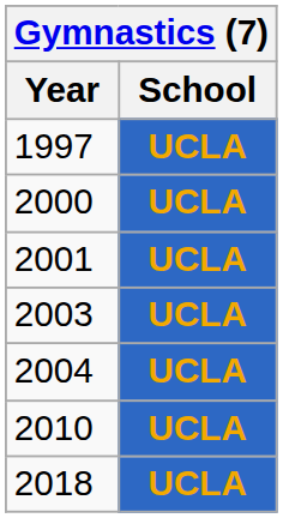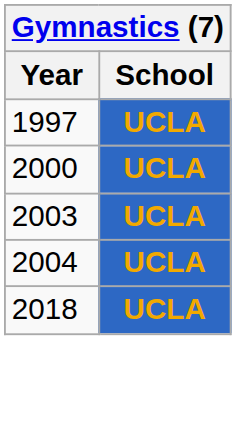- row: 2001 | UCLA
- row: 2010 | UCLA
